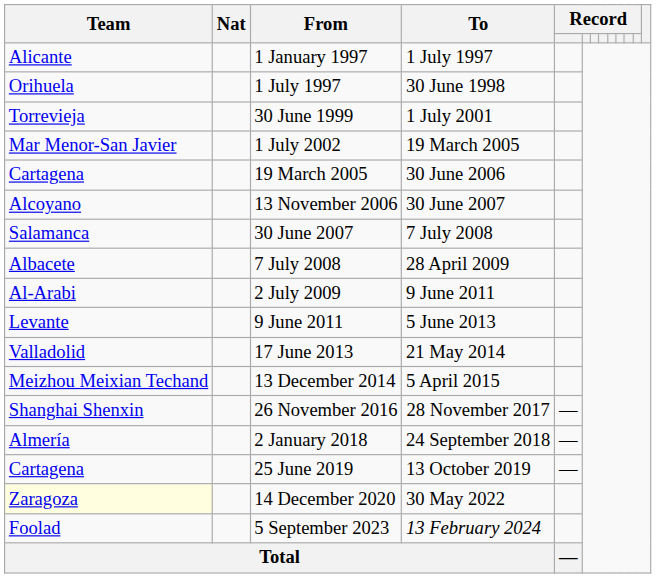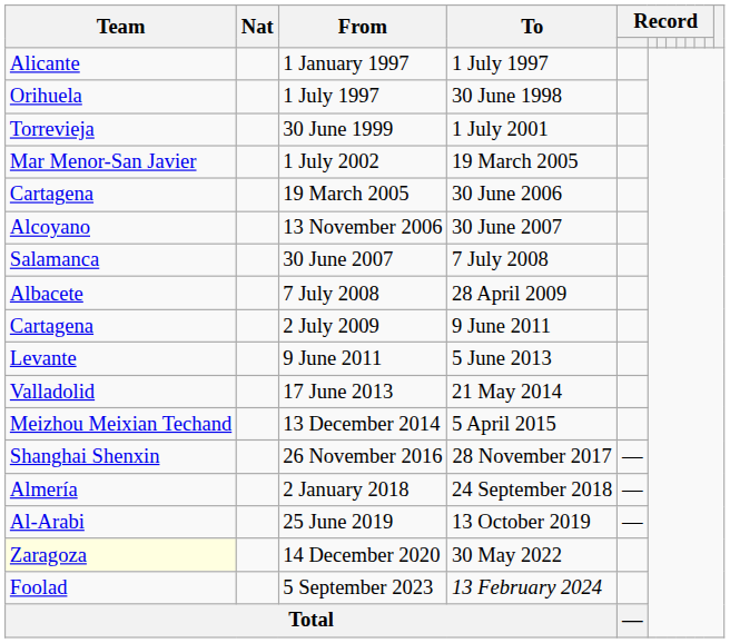2 July 2009 | Team: Al-Arabi -> Cartagena
25 June 2019 | Team: Cartagena -> Al-Arabi
